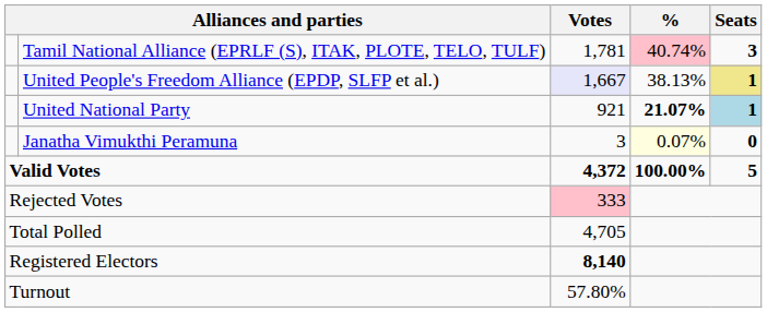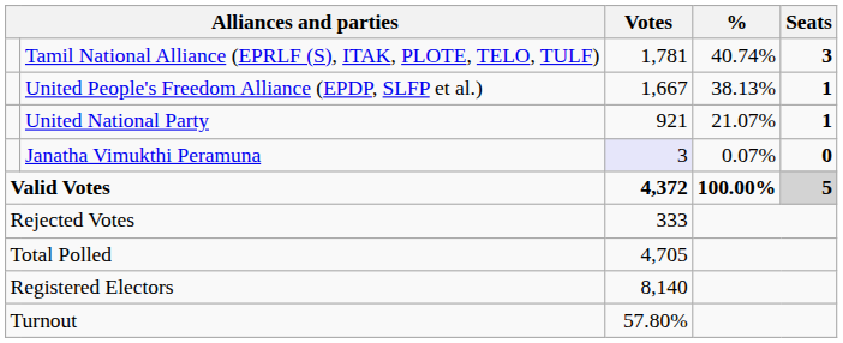Tamil National Alliance (EPRLF (S), ITAK, PLOTE, TELO, TULF) | %: pink background -> no background
United People's Freedom Alliance (EPDP, SLFP et al.) | Votes: lavender background -> no background
United People's Freedom Alliance (EPDP, SLFP et al.) | Seats: khaki background -> no background
United National Party | %: bold -> normal
United National Party | Seats: lightblue background -> no background
Janatha Vimukthi Peramuna | Votes: no background -> lavender background
Janatha Vimukthi Peramuna | %: lightyellow background -> no background
Valid Votes | Seats: no background -> lightgrey background
Rejected Votes | Votes: pink background -> no background
Registered Electors | Votes: bold -> normal
